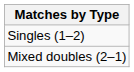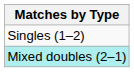row 3 | column 1: no background -> paleturquoise background
